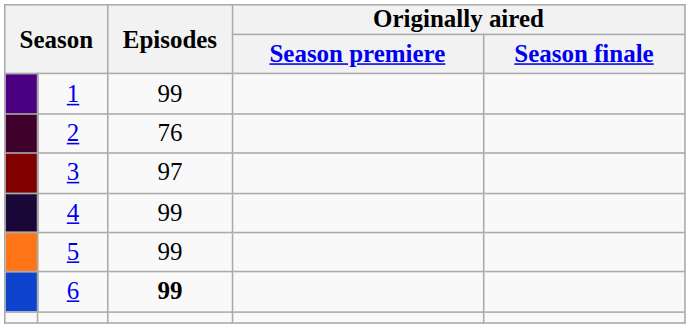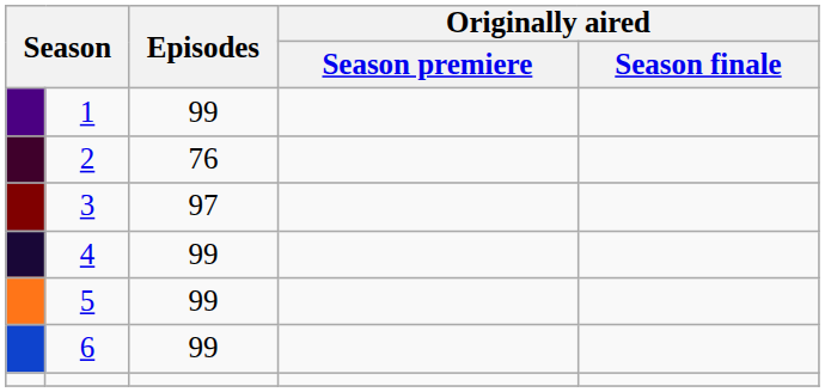6 | Episodes: bold -> normal
